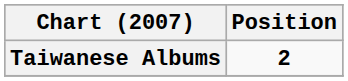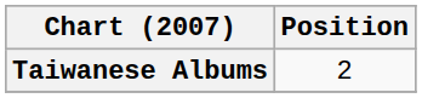Taiwanese Albums | Position: bold -> normal
